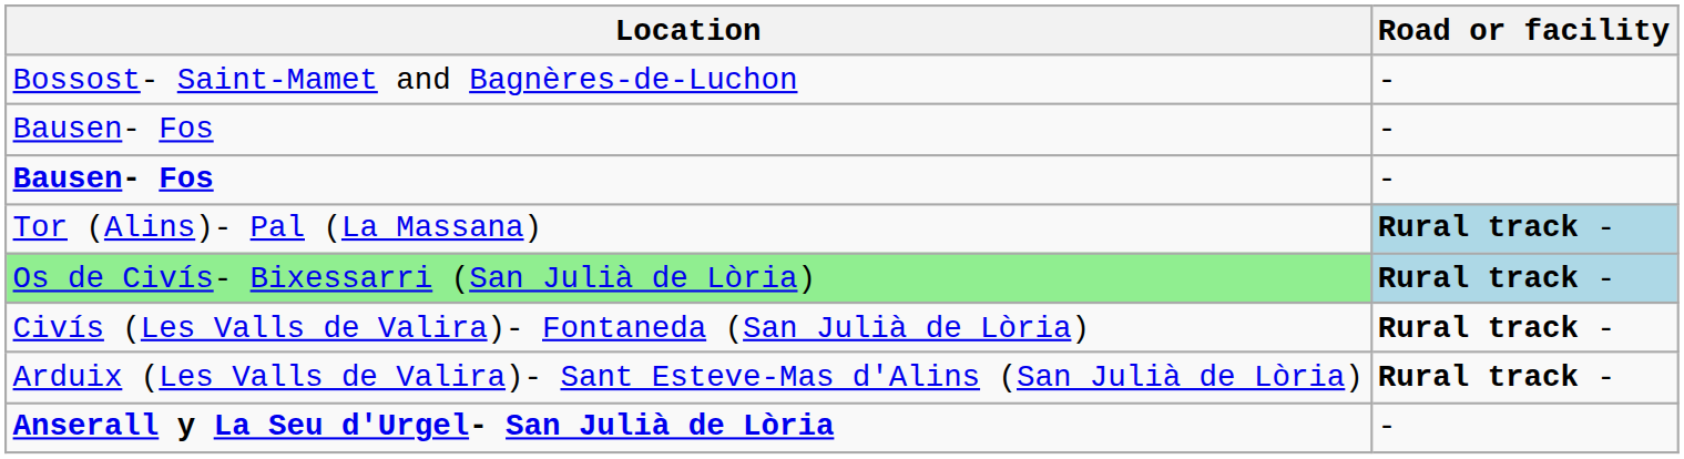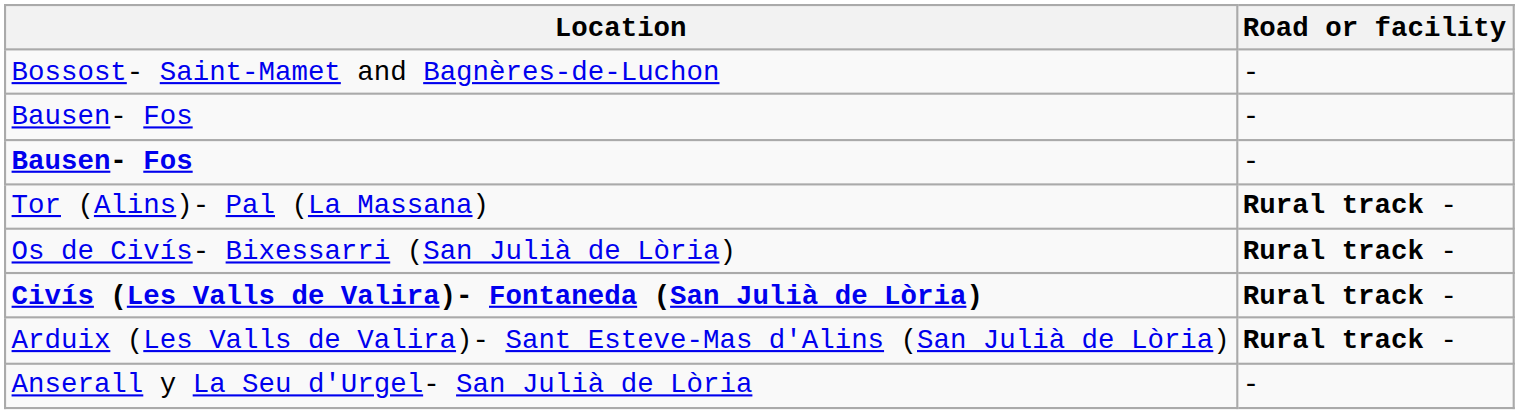row 5 | Road or facility: lightblue background -> no background
row 6 | Location: lightgreen background -> no background
row 6 | Road or facility: lightblue background -> no background
row 7 | Location: normal -> bold
row 9 | Location: bold -> normal
